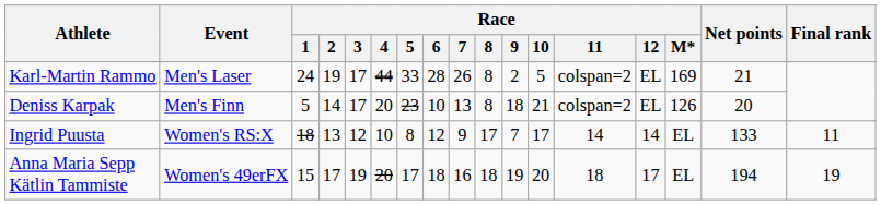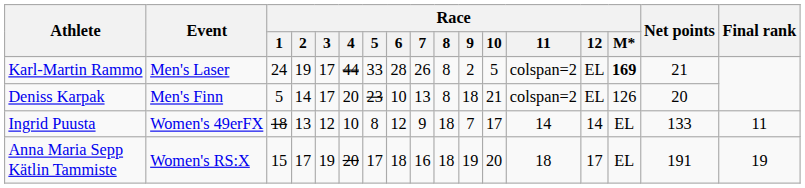Karl-Martin Rammo | Race / M*: normal -> bold
Ingrid Puusta | Event: Women's RS:X -> Women's 49erFX
Ingrid Puusta | Race / 8: 17 -> 18
Anna Maria Sepp Kätlin Tammiste | Event: Women's 49erFX -> Women's RS:X
Anna Maria Sepp Kätlin Tammiste | Net points: 194 -> 191
